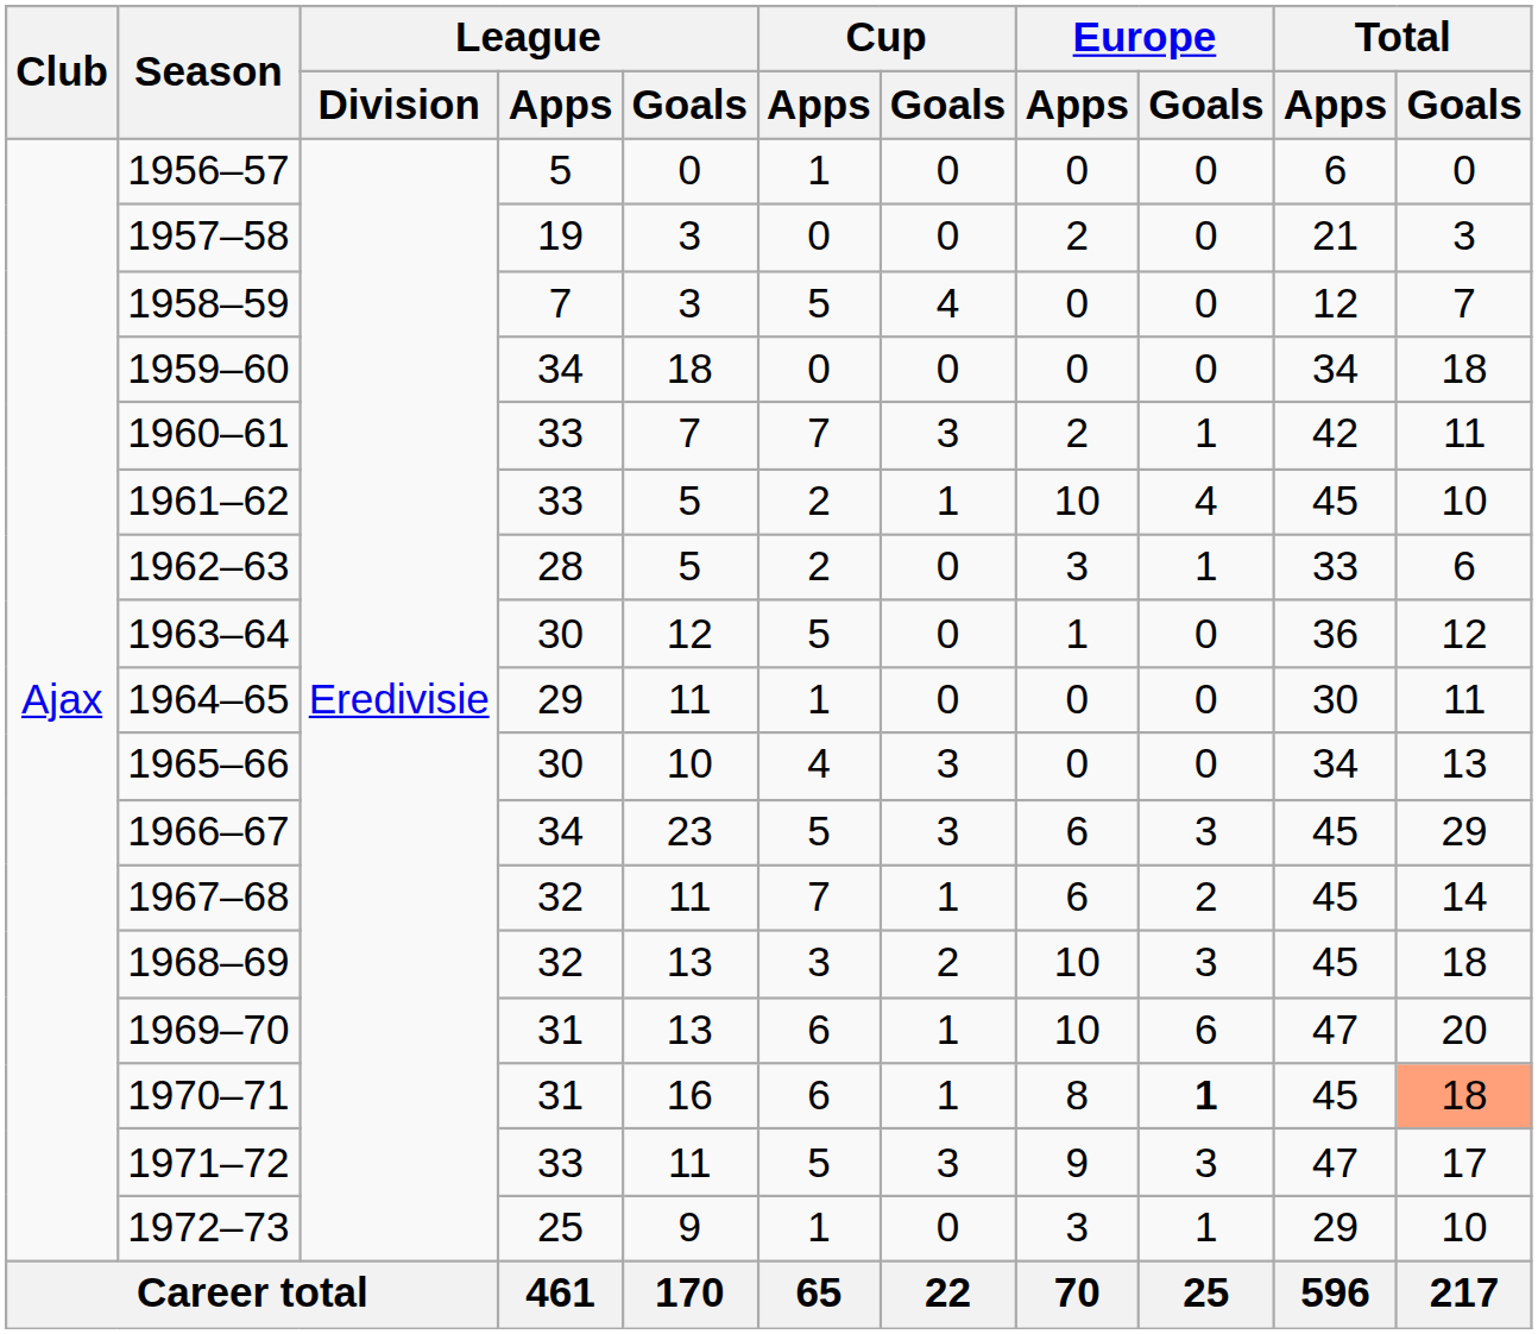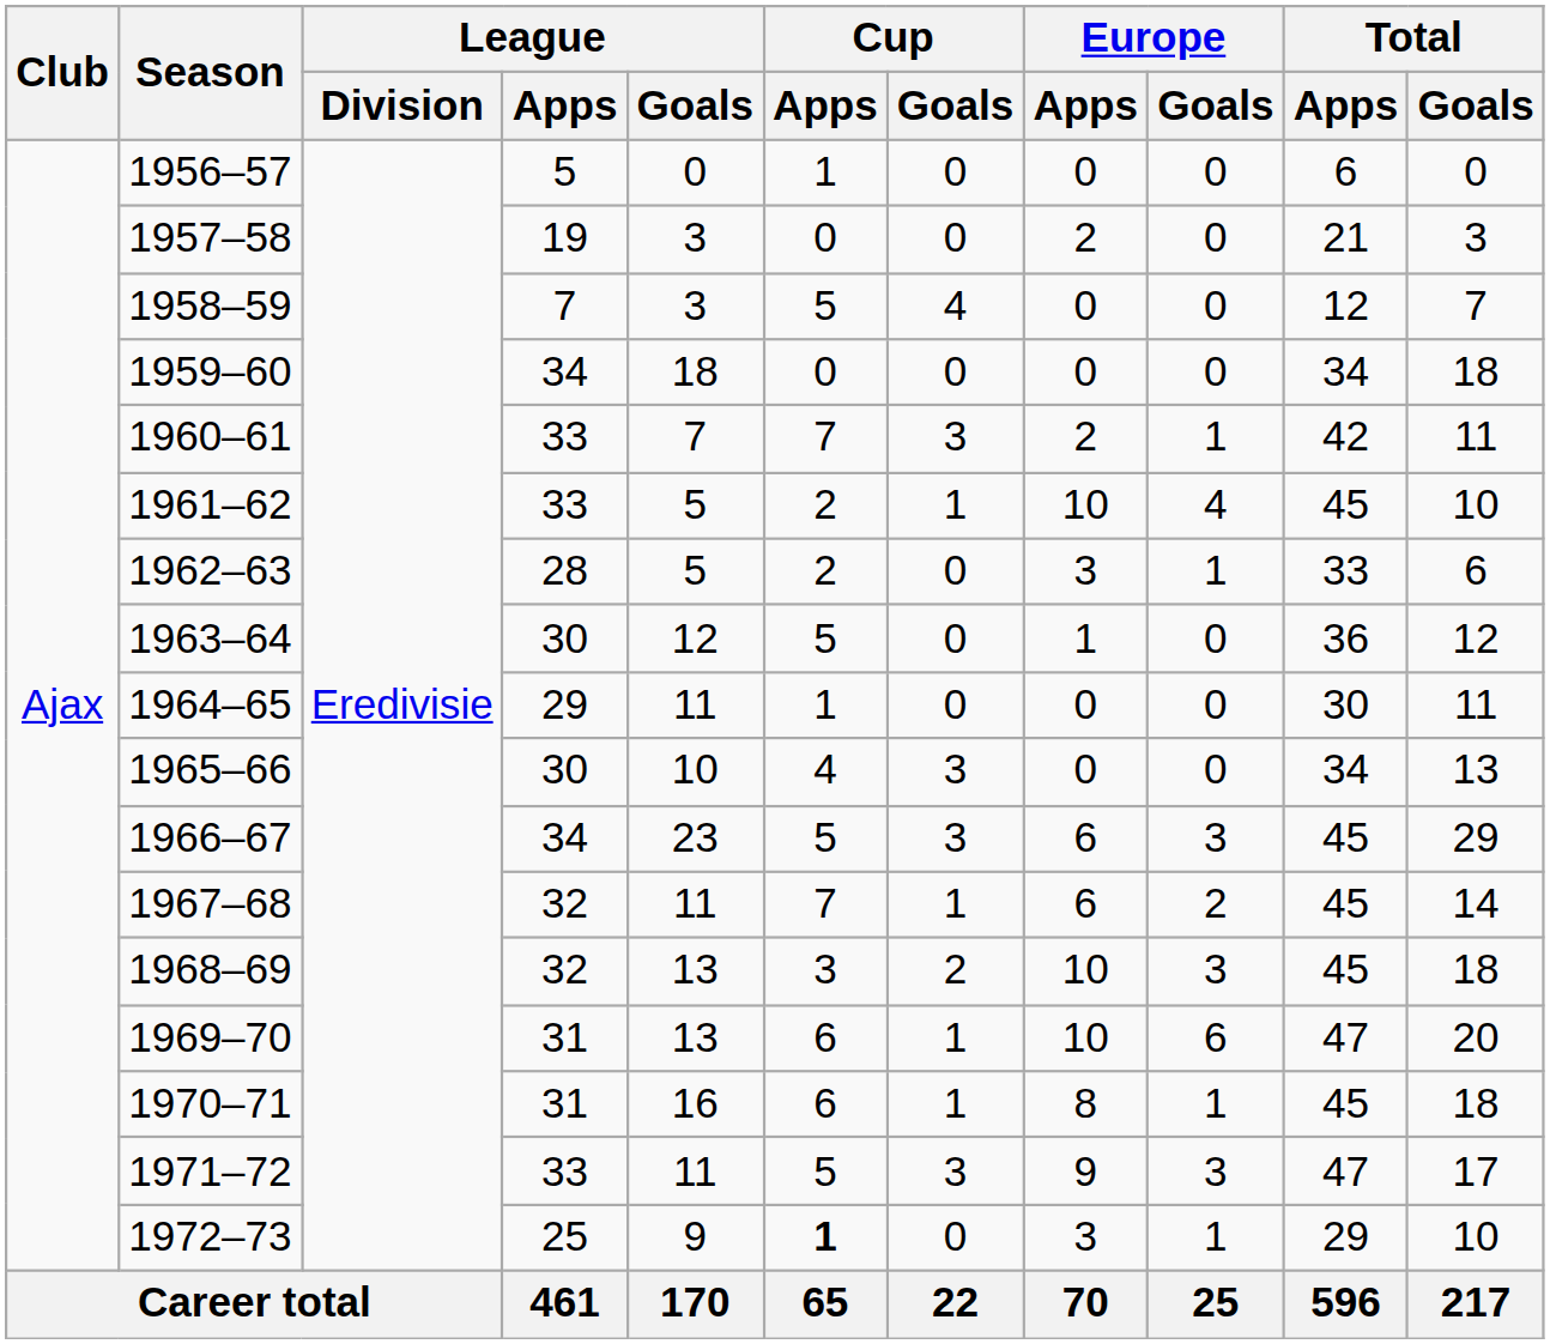1970–71 | Europe / Goals: bold -> normal
1970–71 | Total / Goals: lightsalmon background -> no background
1972–73 | Cup / Apps: normal -> bold
